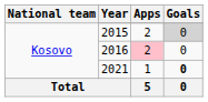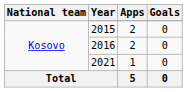2015 | Goals: lightgrey background -> no background
2016 | Apps: pink background -> no background
2021 | Goals: bold -> normal
